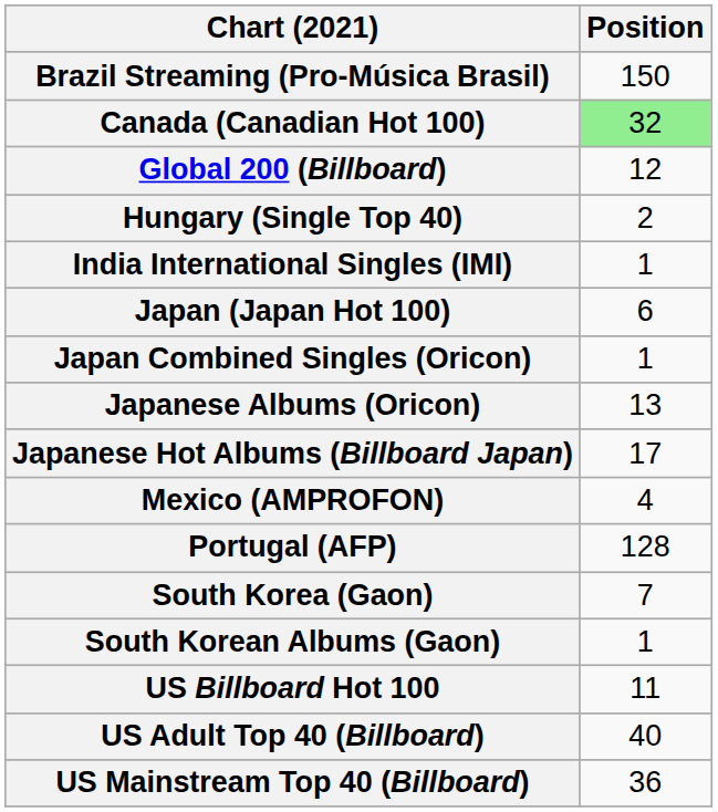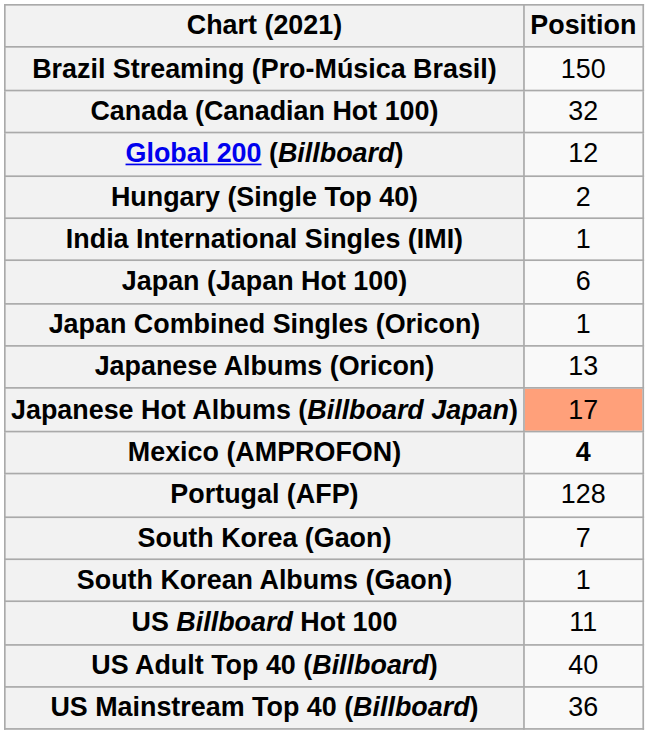Canada (Canadian Hot 100) | Position: lightgreen background -> no background
Japanese Hot Albums (Billboard Japan) | Position: no background -> lightsalmon background
Mexico (AMPROFON) | Position: normal -> bold
